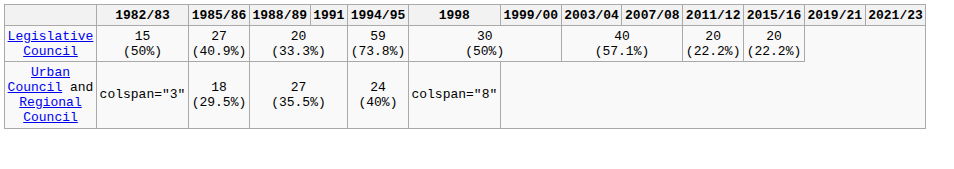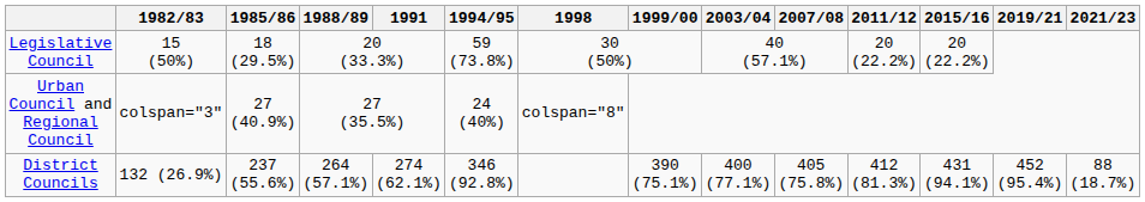Legislative Council | 1985/86: 27 (40.9%) -> 18 (29.5%)
Urban Council and Regional Council | 1985/86: 18 (29.5%) -> 27 (40.9%)
+ row: District Councils | 132 (26.9%) | 237 (55.6%) | 264 (57.1%) | 274 (62.1%) | 346 (92.8%) | 390 (75.1%) | 400 (77.1%) | 405 (75.8%) | 412 (81.3%) | 431 (94.1%) | 452 (95.4%) | 88 (18.7%)
